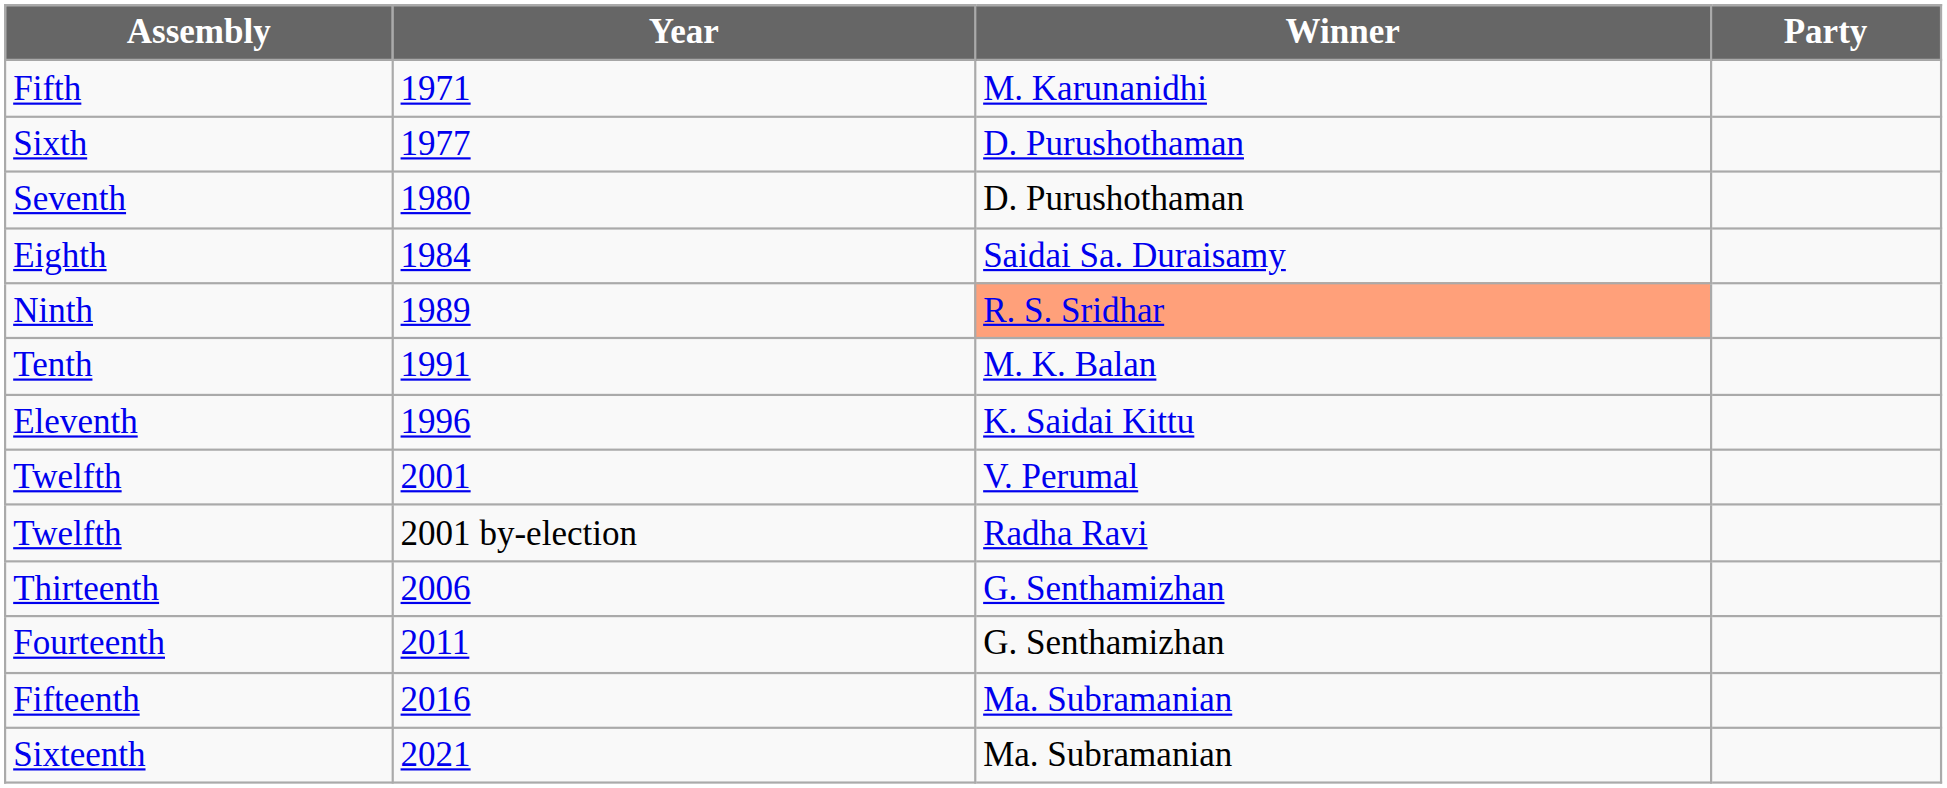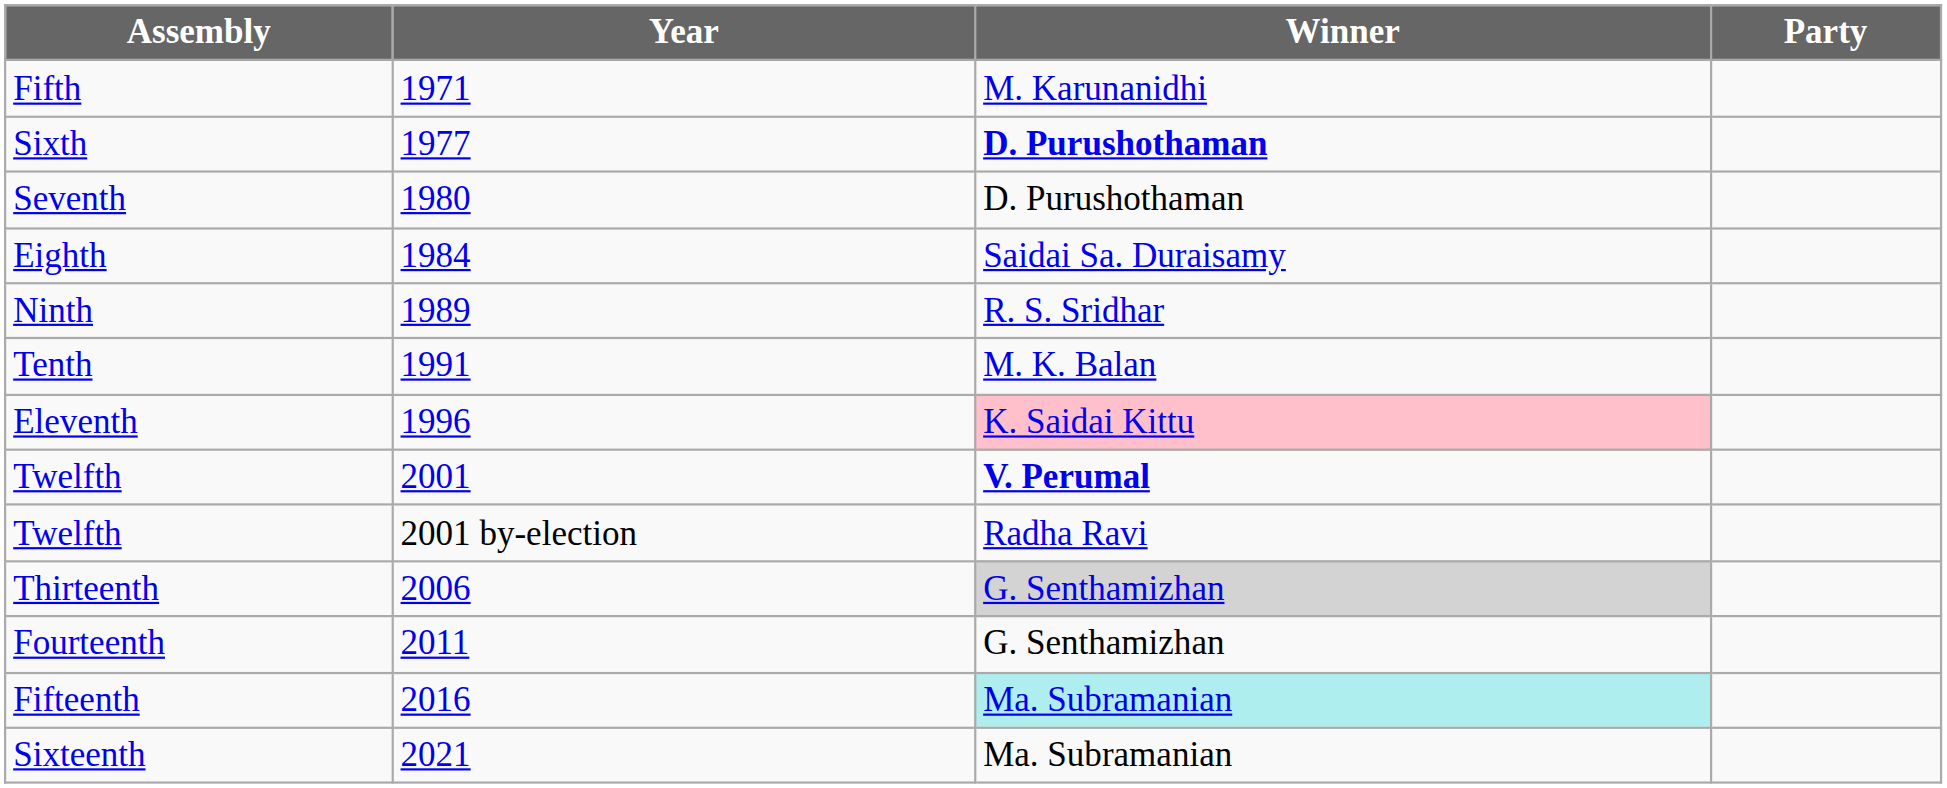Sixth | Winner: normal -> bold
Ninth | Winner: lightsalmon background -> no background
Eleventh | Winner: no background -> pink background
Twelfth / 2001 | Winner: normal -> bold
Thirteenth | Winner: no background -> lightgrey background
Fifteenth | Winner: no background -> paleturquoise background
